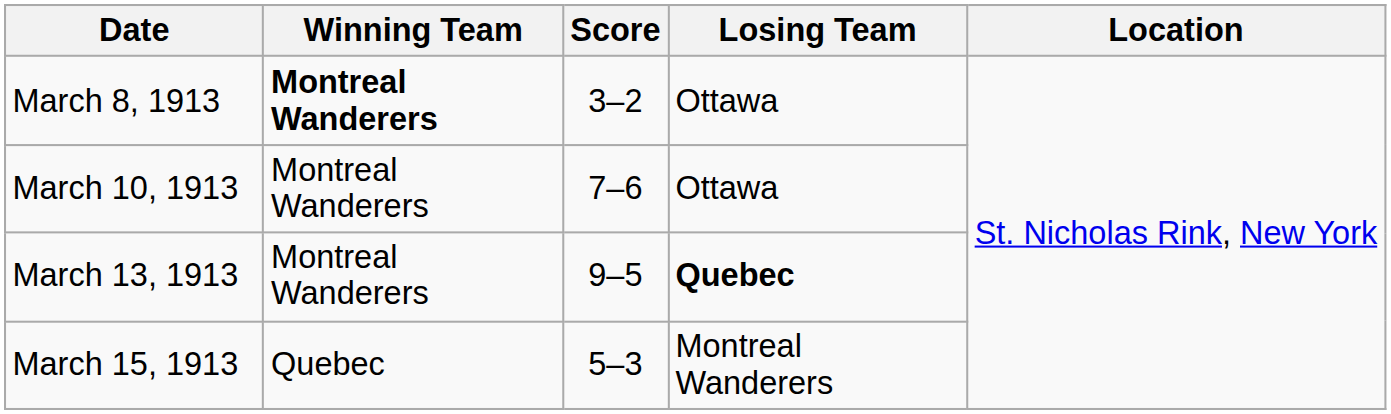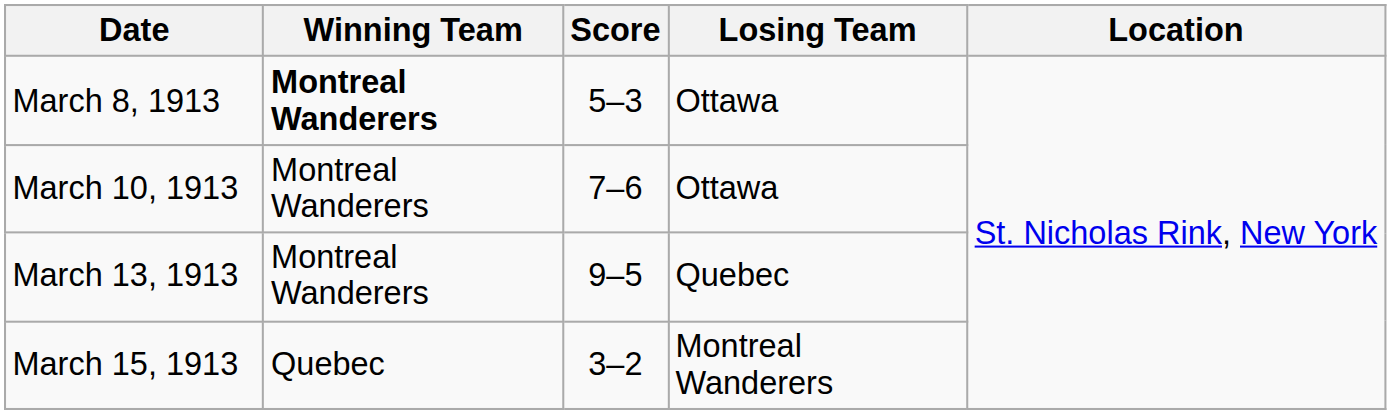March 8, 1913 | Score: 3–2 -> 5–3
March 13, 1913 | Losing Team: bold -> normal
March 15, 1913 | Score: 5–3 -> 3–2
